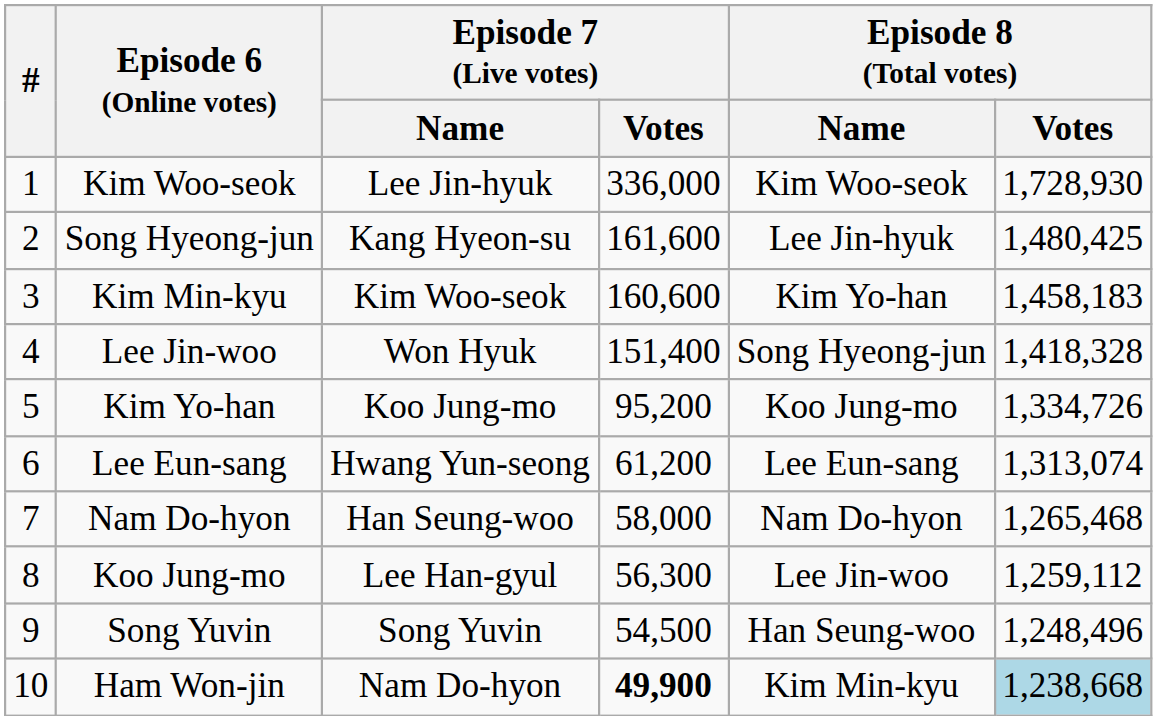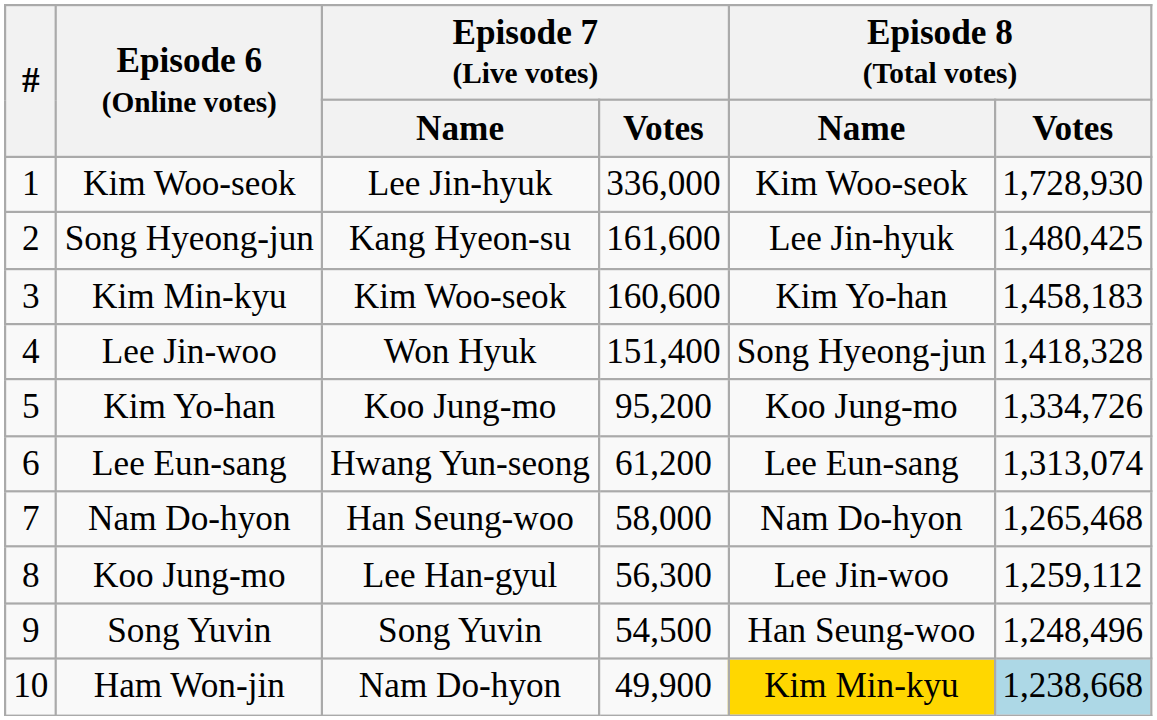Ham Won-jin | Episode 7 (Live votes) / Votes: bold -> normal
Ham Won-jin | Episode 8 (Total votes) / Name: no background -> gold background
